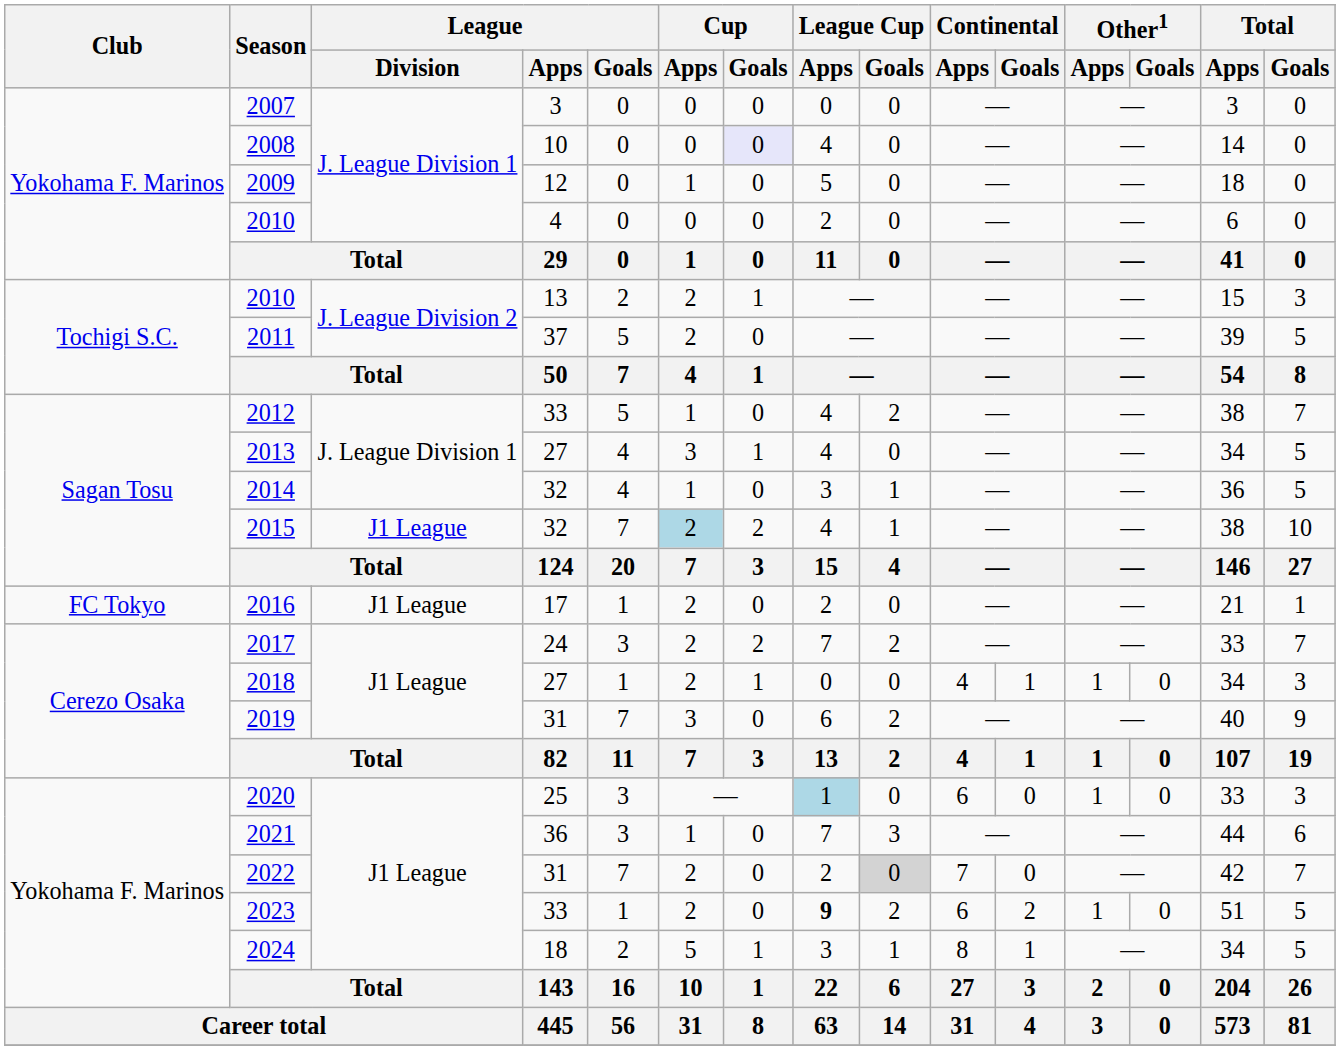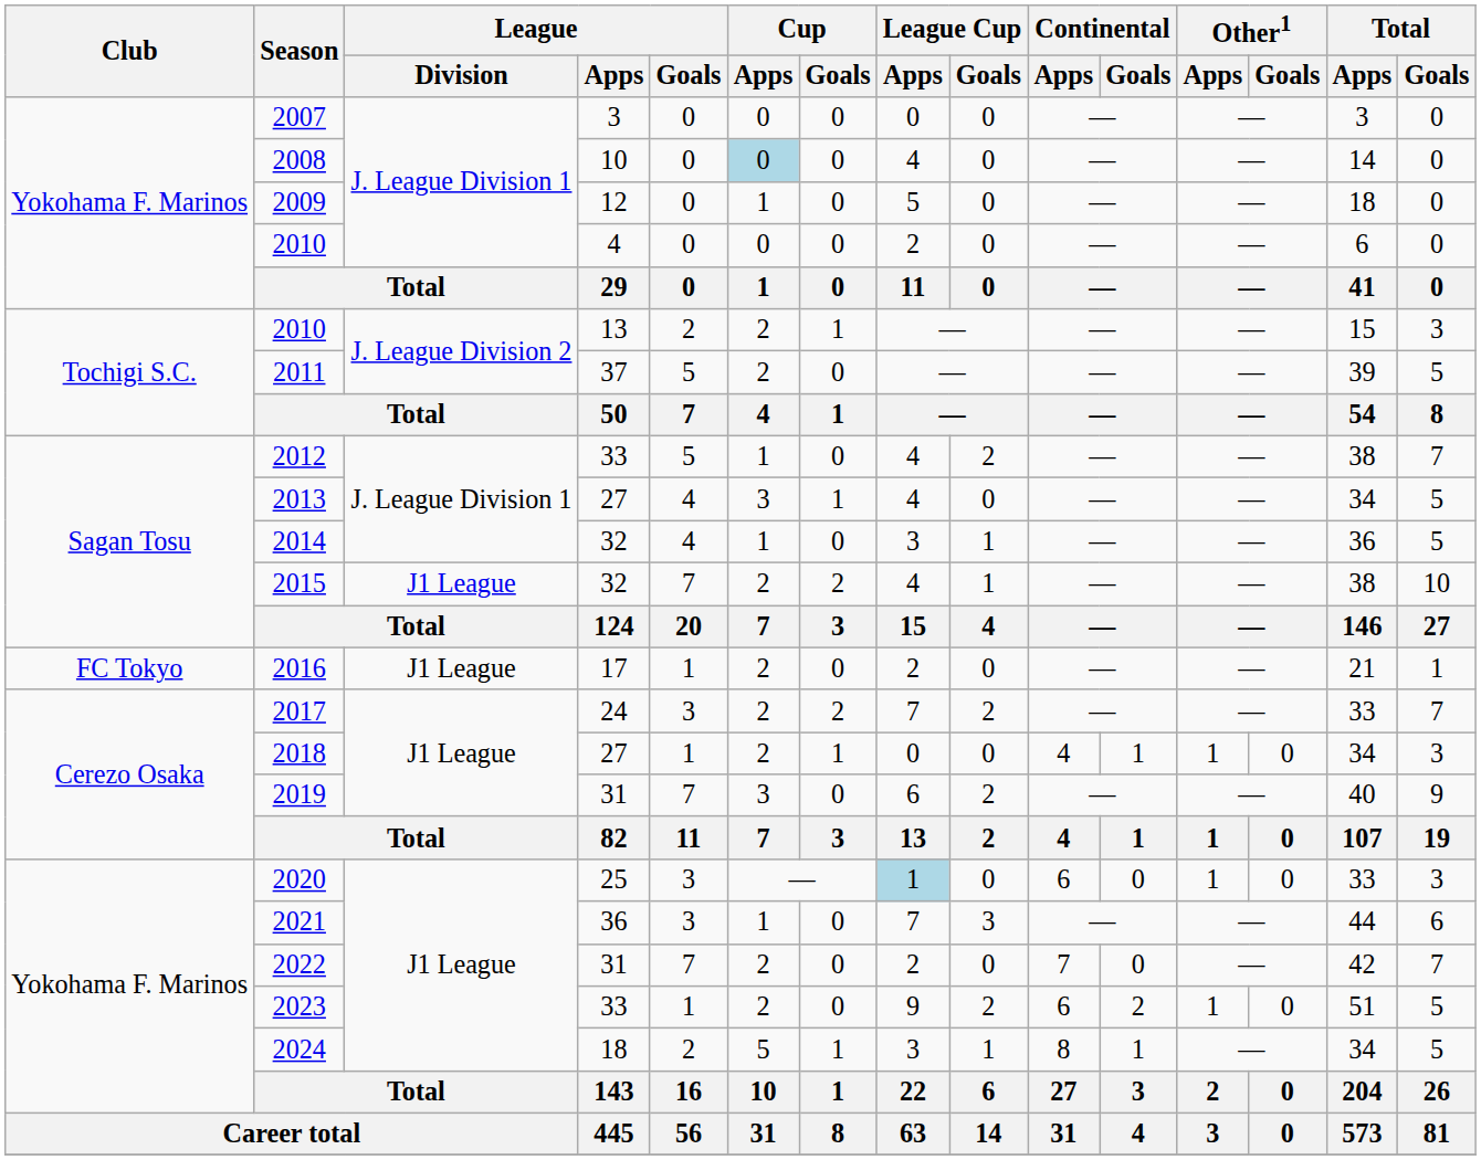2008 | Cup / Apps: no background -> lightblue background
2008 | Cup / Goals: lavender background -> no background
2015 | Cup / Apps: lightblue background -> no background
2022 | League Cup / Goals: lightgrey background -> no background
2023 | League Cup / Apps: bold -> normal
